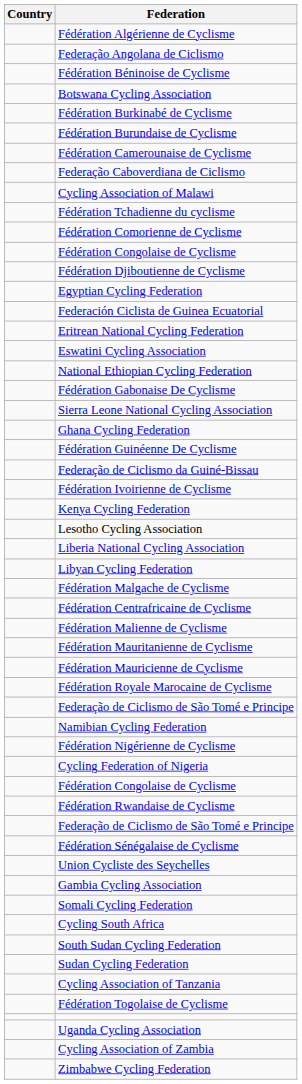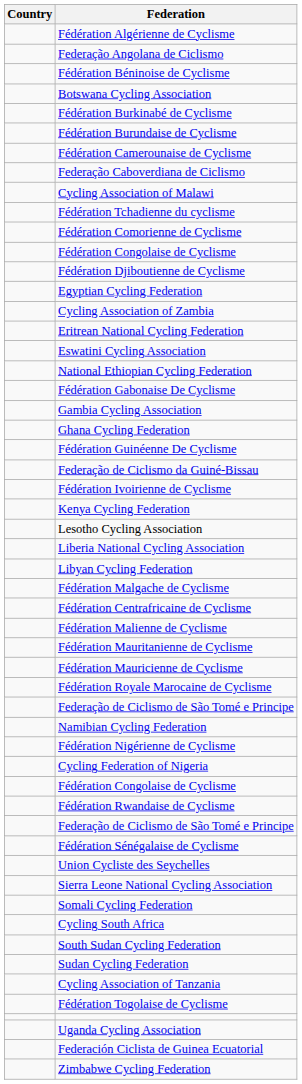row 16 | Federation: Federación Ciclista de Guinea Ecuatorial -> Cycling Association of Zambia
row 21 | Federation: Sierra Leone National Cycling Association -> Gambia Cycling Association
row 45 | Federation: Gambia Cycling Association -> Sierra Leone National Cycling Association
row 54 | Federation: Cycling Association of Zambia -> Federación Ciclista de Guinea Ecuatorial
